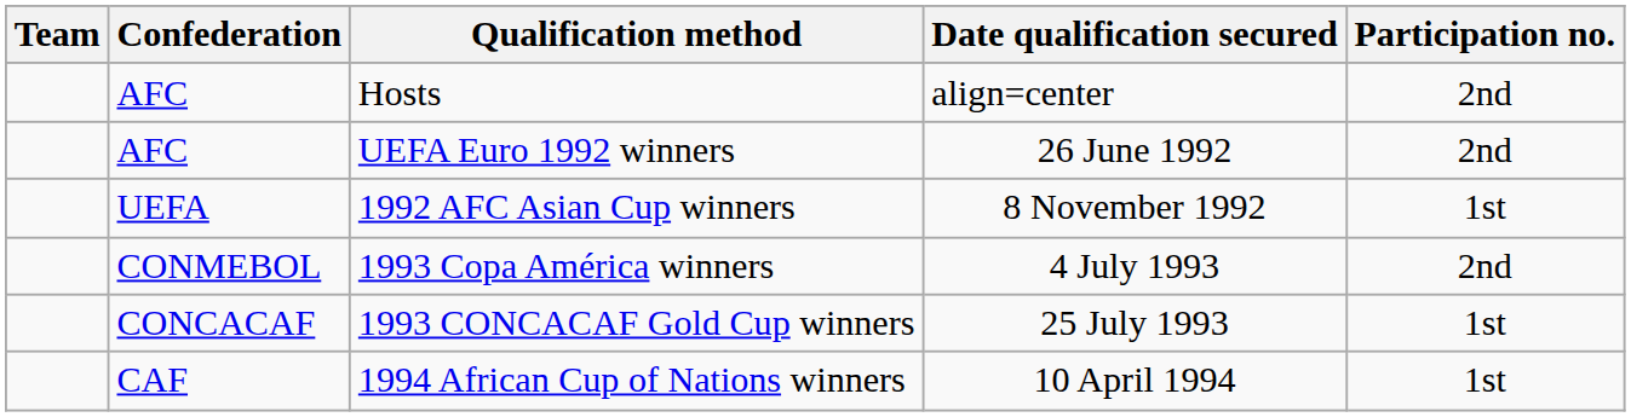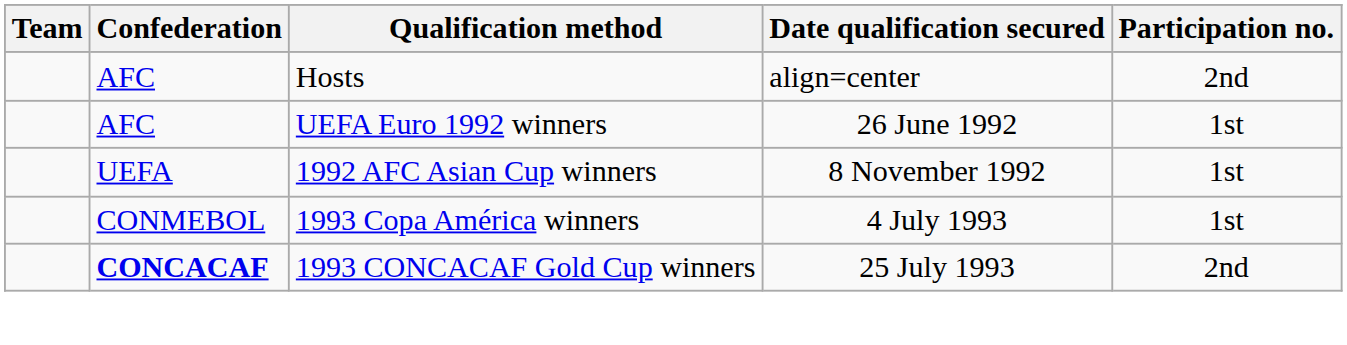UEFA Euro 1992 winners | Participation no.: 2nd -> 1st
1993 Copa América winners | Participation no.: 2nd -> 1st
1993 CONCACAF Gold Cup winners | Confederation: normal -> bold
1993 CONCACAF Gold Cup winners | Participation no.: 1st -> 2nd
- row: CAF | 1994 African Cup of Nations winners | 10 April 1994 | 1st
